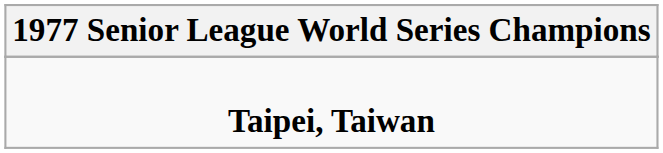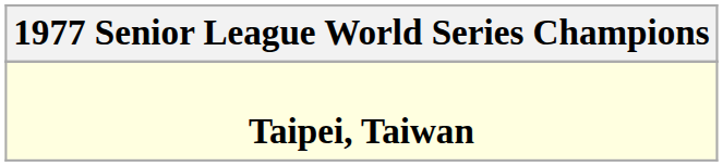row 2 | column 1: no background -> lightyellow background
